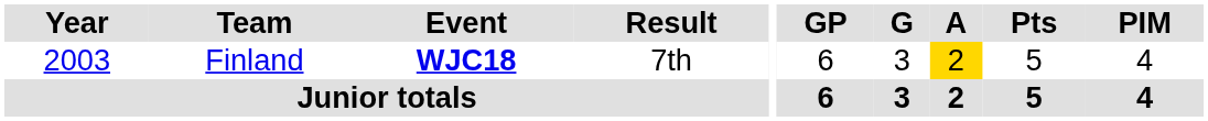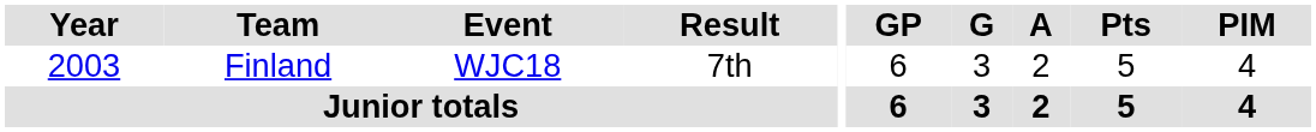Finland | Event: bold -> normal
Finland | A: gold background -> no background
